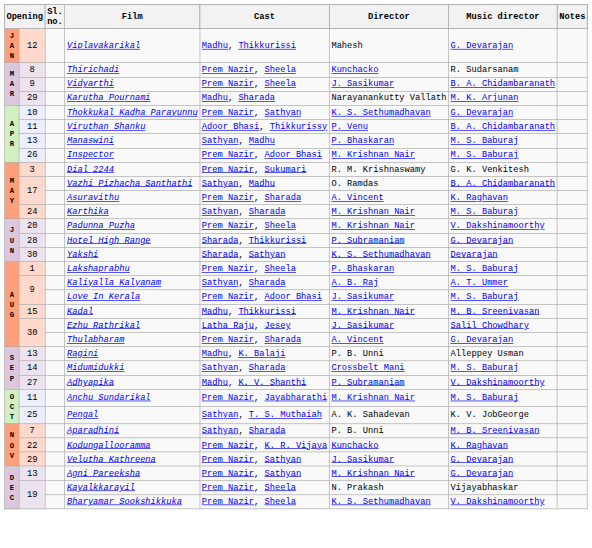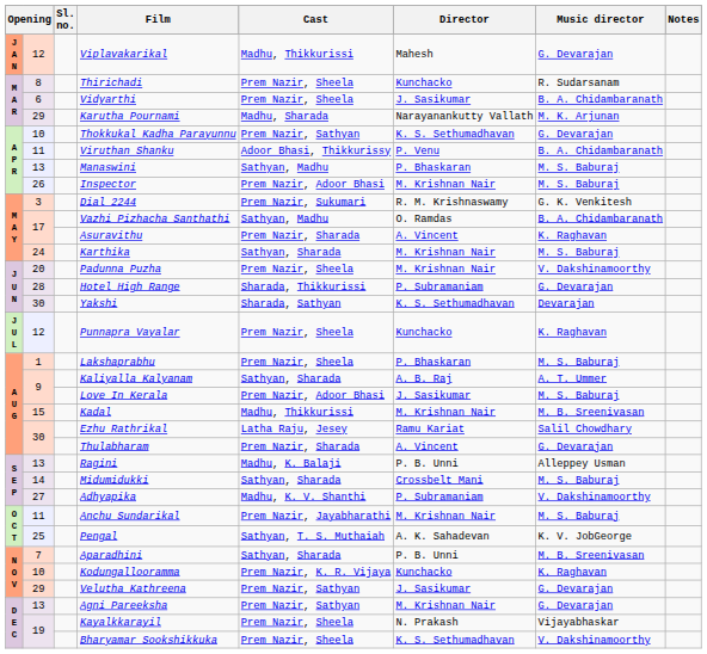Vidyarthi | column 2: 9 -> 6
+ row: J U L | 12 | Punnapra Vayalar | Prem Nazir, Sheela | Kunchacko | K. Raghavan
Ezhu Rathrikal | Director: J. Sasikumar -> Ramu Kariat
Kodungallooramma | column 2: 22 -> 10
